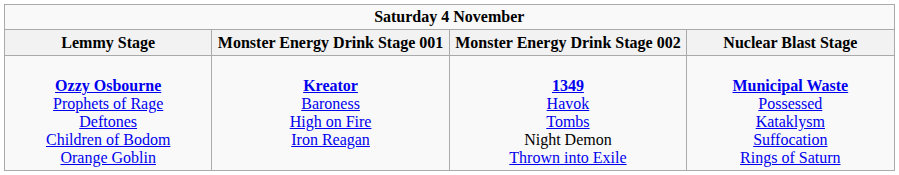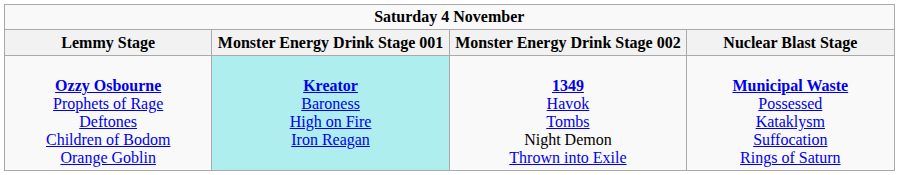row 3 | Monster Energy Drink Stage 001: no background -> paleturquoise background
